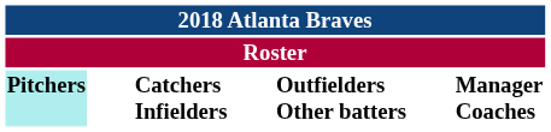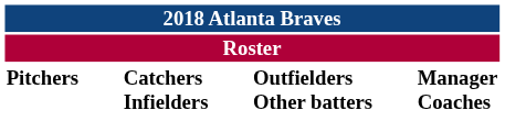Pitchers | column 1: paleturquoise background -> no background
